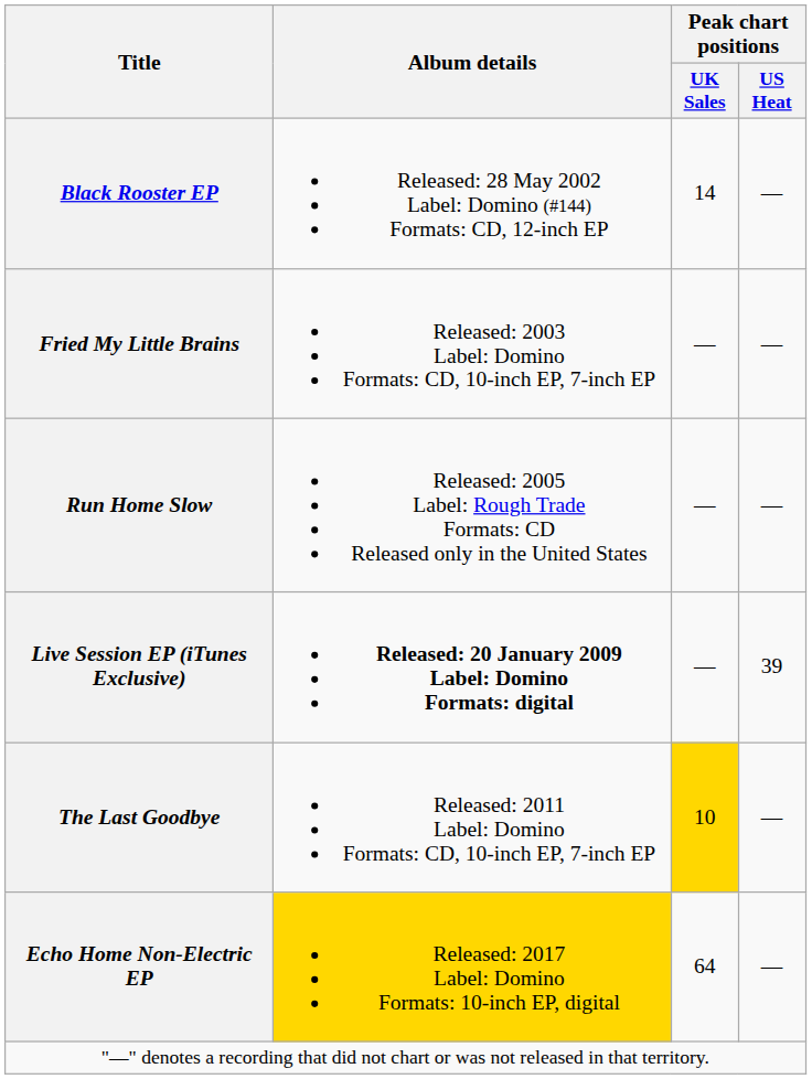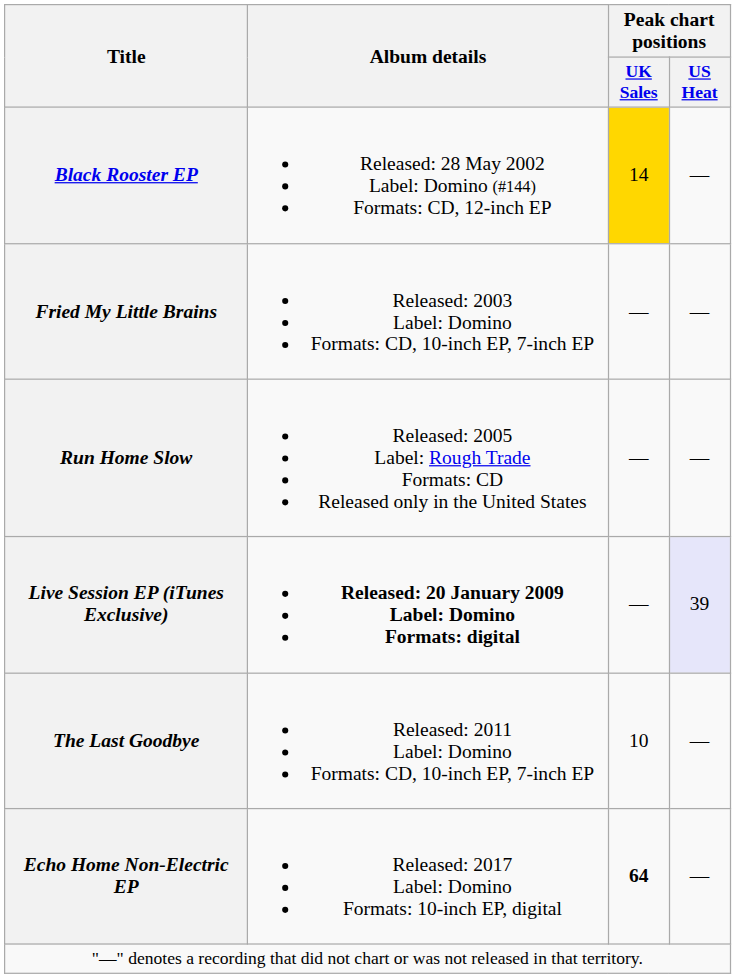Black Rooster EP | Peak chart positions / UK Sales: no background -> gold background
Live Session EP (iTunes Exclusive) | Peak chart positions / US Heat: no background -> lavender background
The Last Goodbye | Peak chart positions / UK Sales: gold background -> no background
Echo Home Non-Electric EP | Album details: gold background -> no background
Echo Home Non-Electric EP | Peak chart positions / UK Sales: normal -> bold
